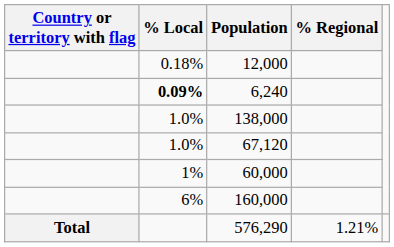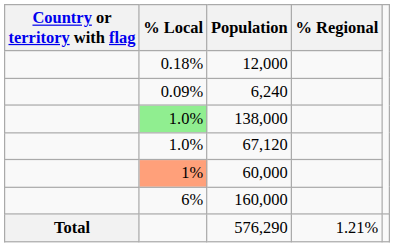6,240 | % Local: bold -> normal
138,000 | % Local: no background -> lightgreen background
60,000 | % Local: no background -> lightsalmon background
